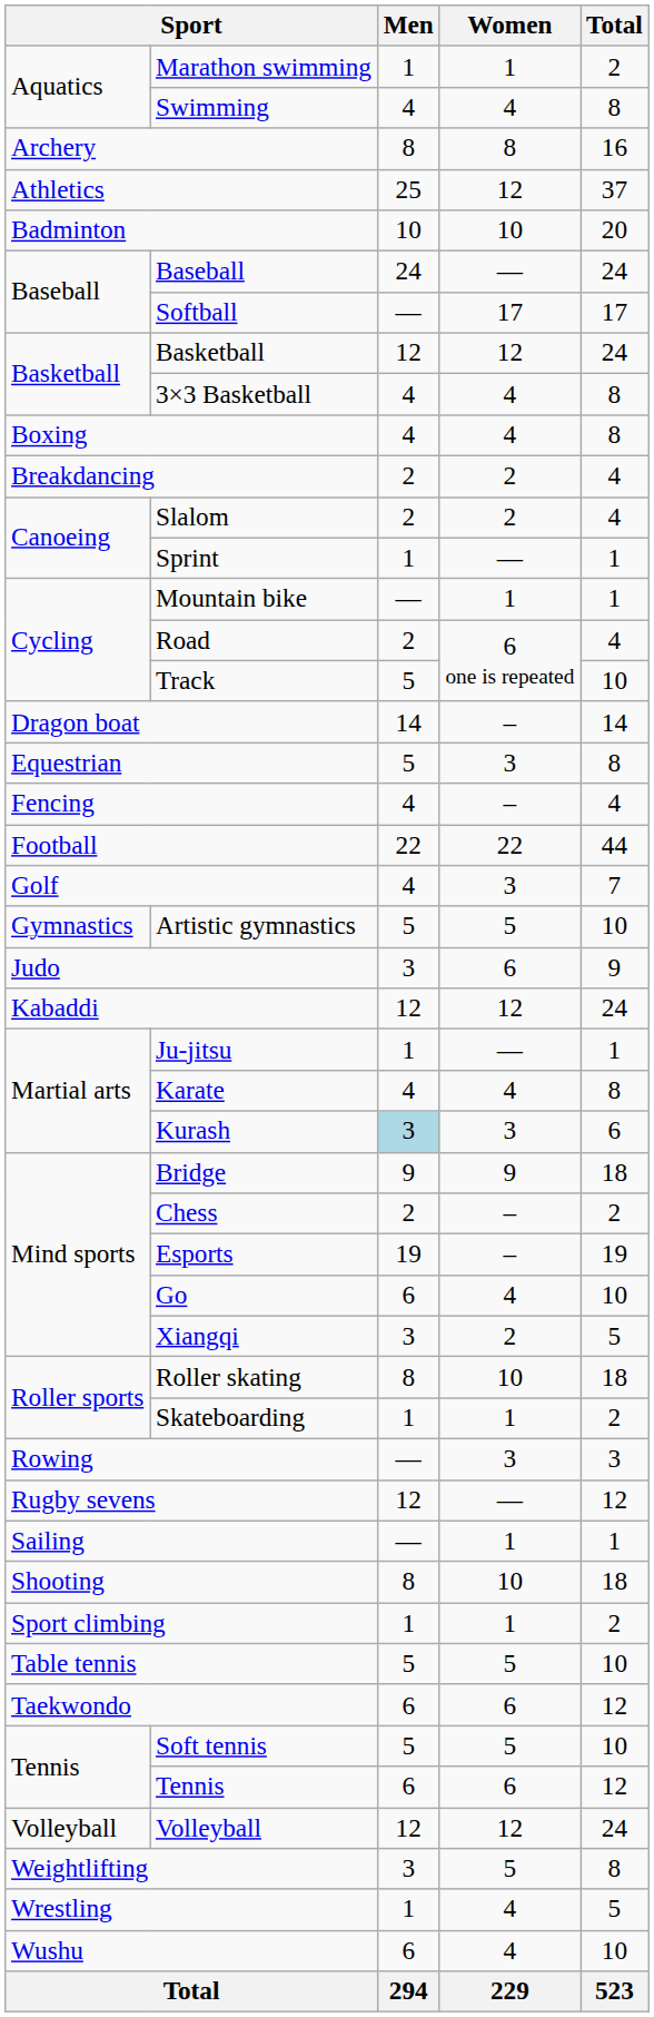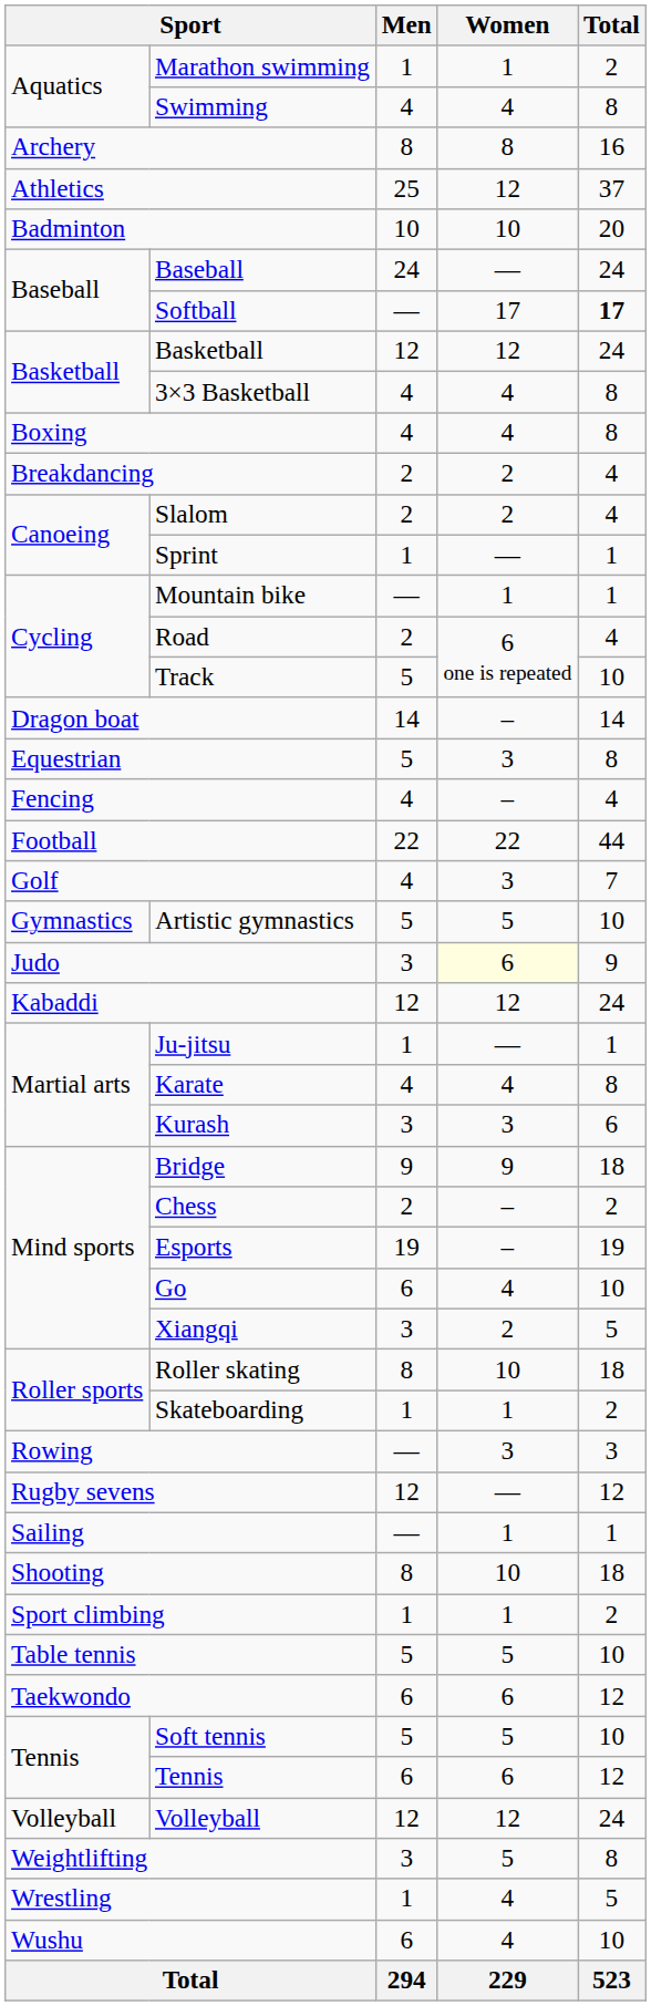Softball | Total: normal -> bold
Judo | Women: no background -> lightyellow background
Kurash | Men: lightblue background -> no background
